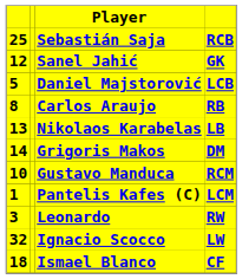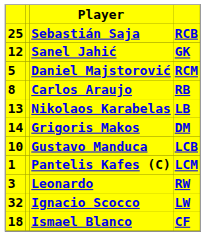Daniel Majstorović | column 3: LCB -> RCM
Gustavo Manduca | column 3: RCM -> LCB
